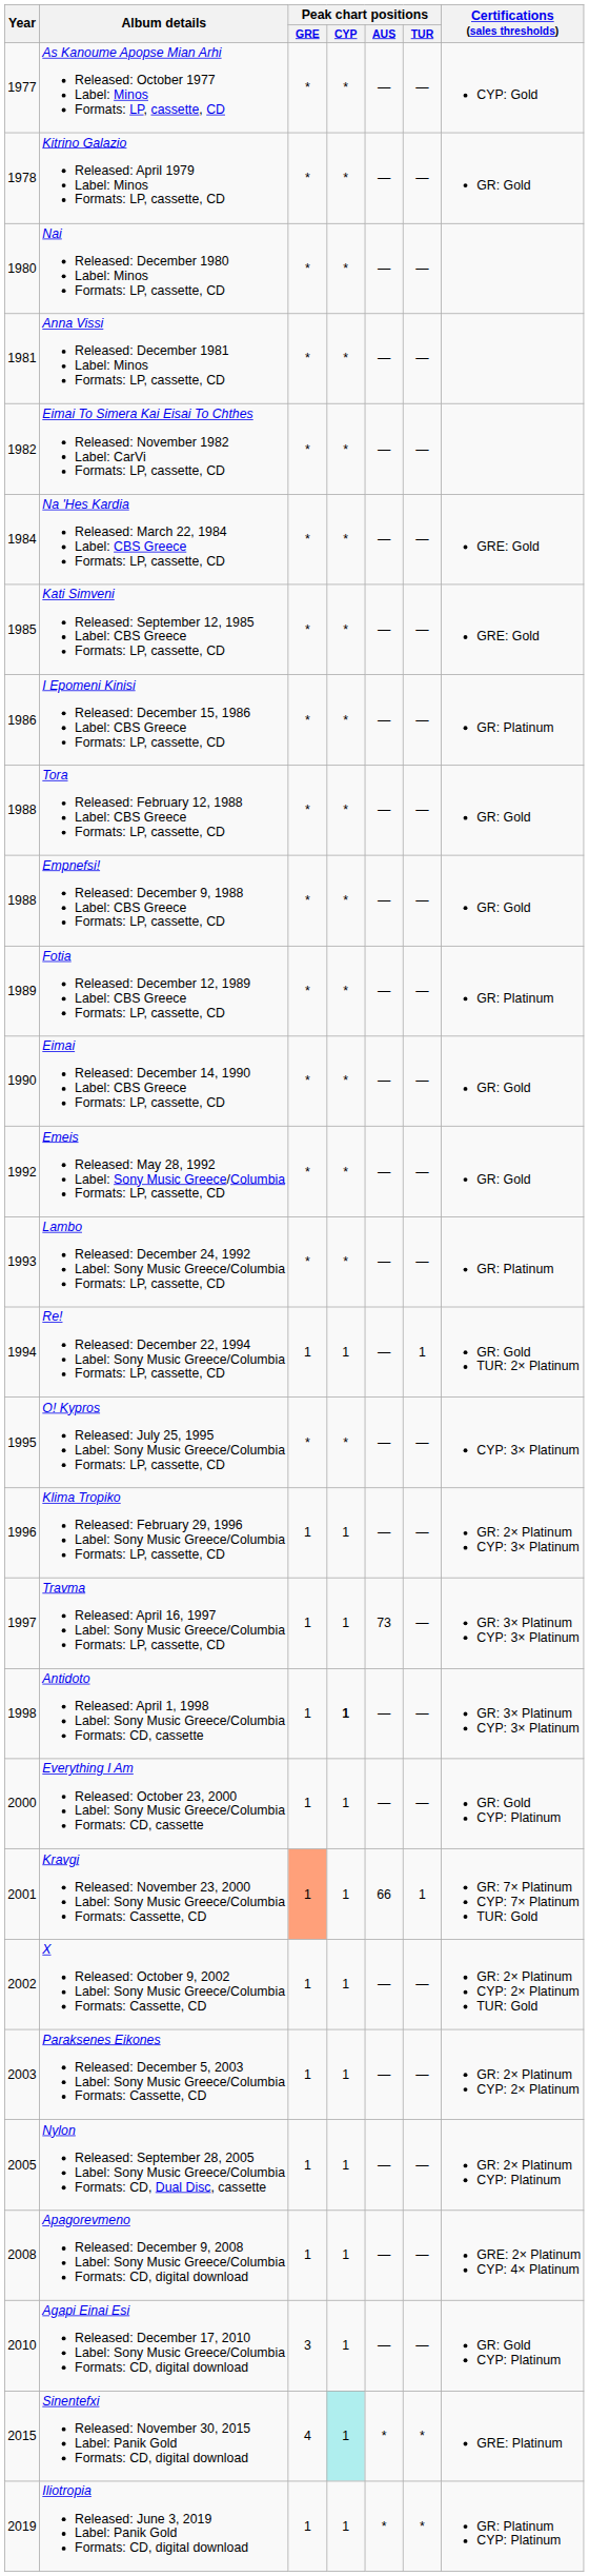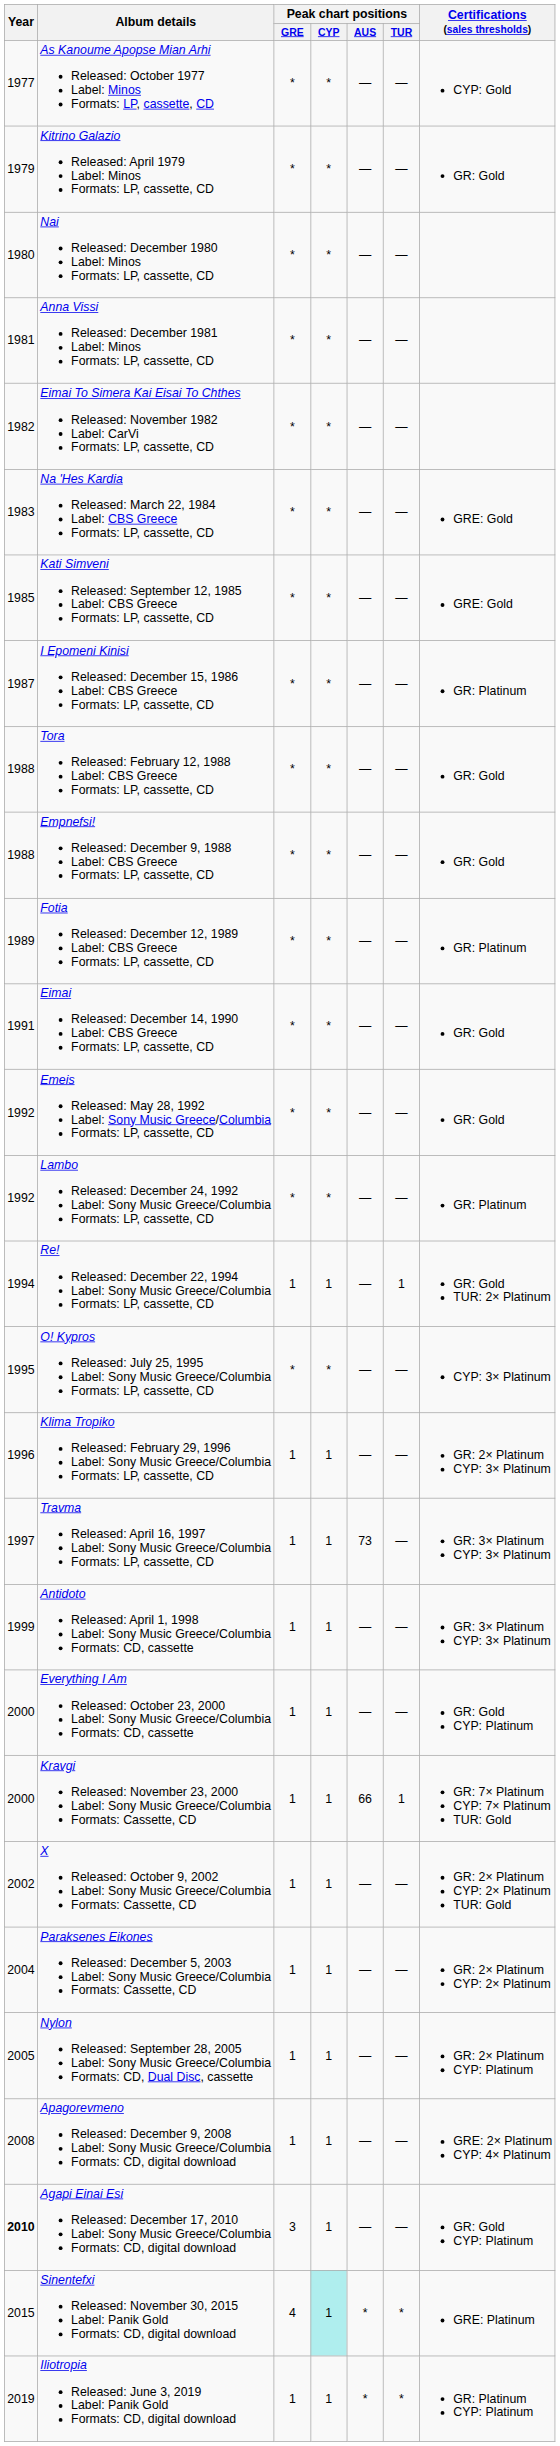row 4 | Year: 1978 -> 1979
row 8 | Year: 1984 -> 1983
row 10 | Year: 1986 -> 1987
row 14 | Year: 1990 -> 1991
row 16 | Year: 1993 -> 1992
row 21 | Year: 1998 -> 1999
row 21 | Peak chart positions / CYP: bold -> normal
row 23 | Year: 2001 -> 2000
row 23 | Peak chart positions / GRE: lightsalmon background -> no background
row 25 | Year: 2003 -> 2004
row 28 | Year: normal -> bold
